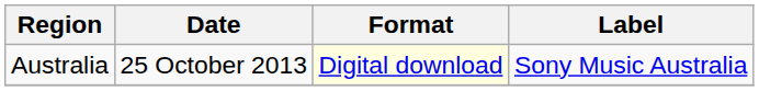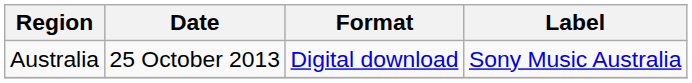Australia | Format: lightyellow background -> no background
